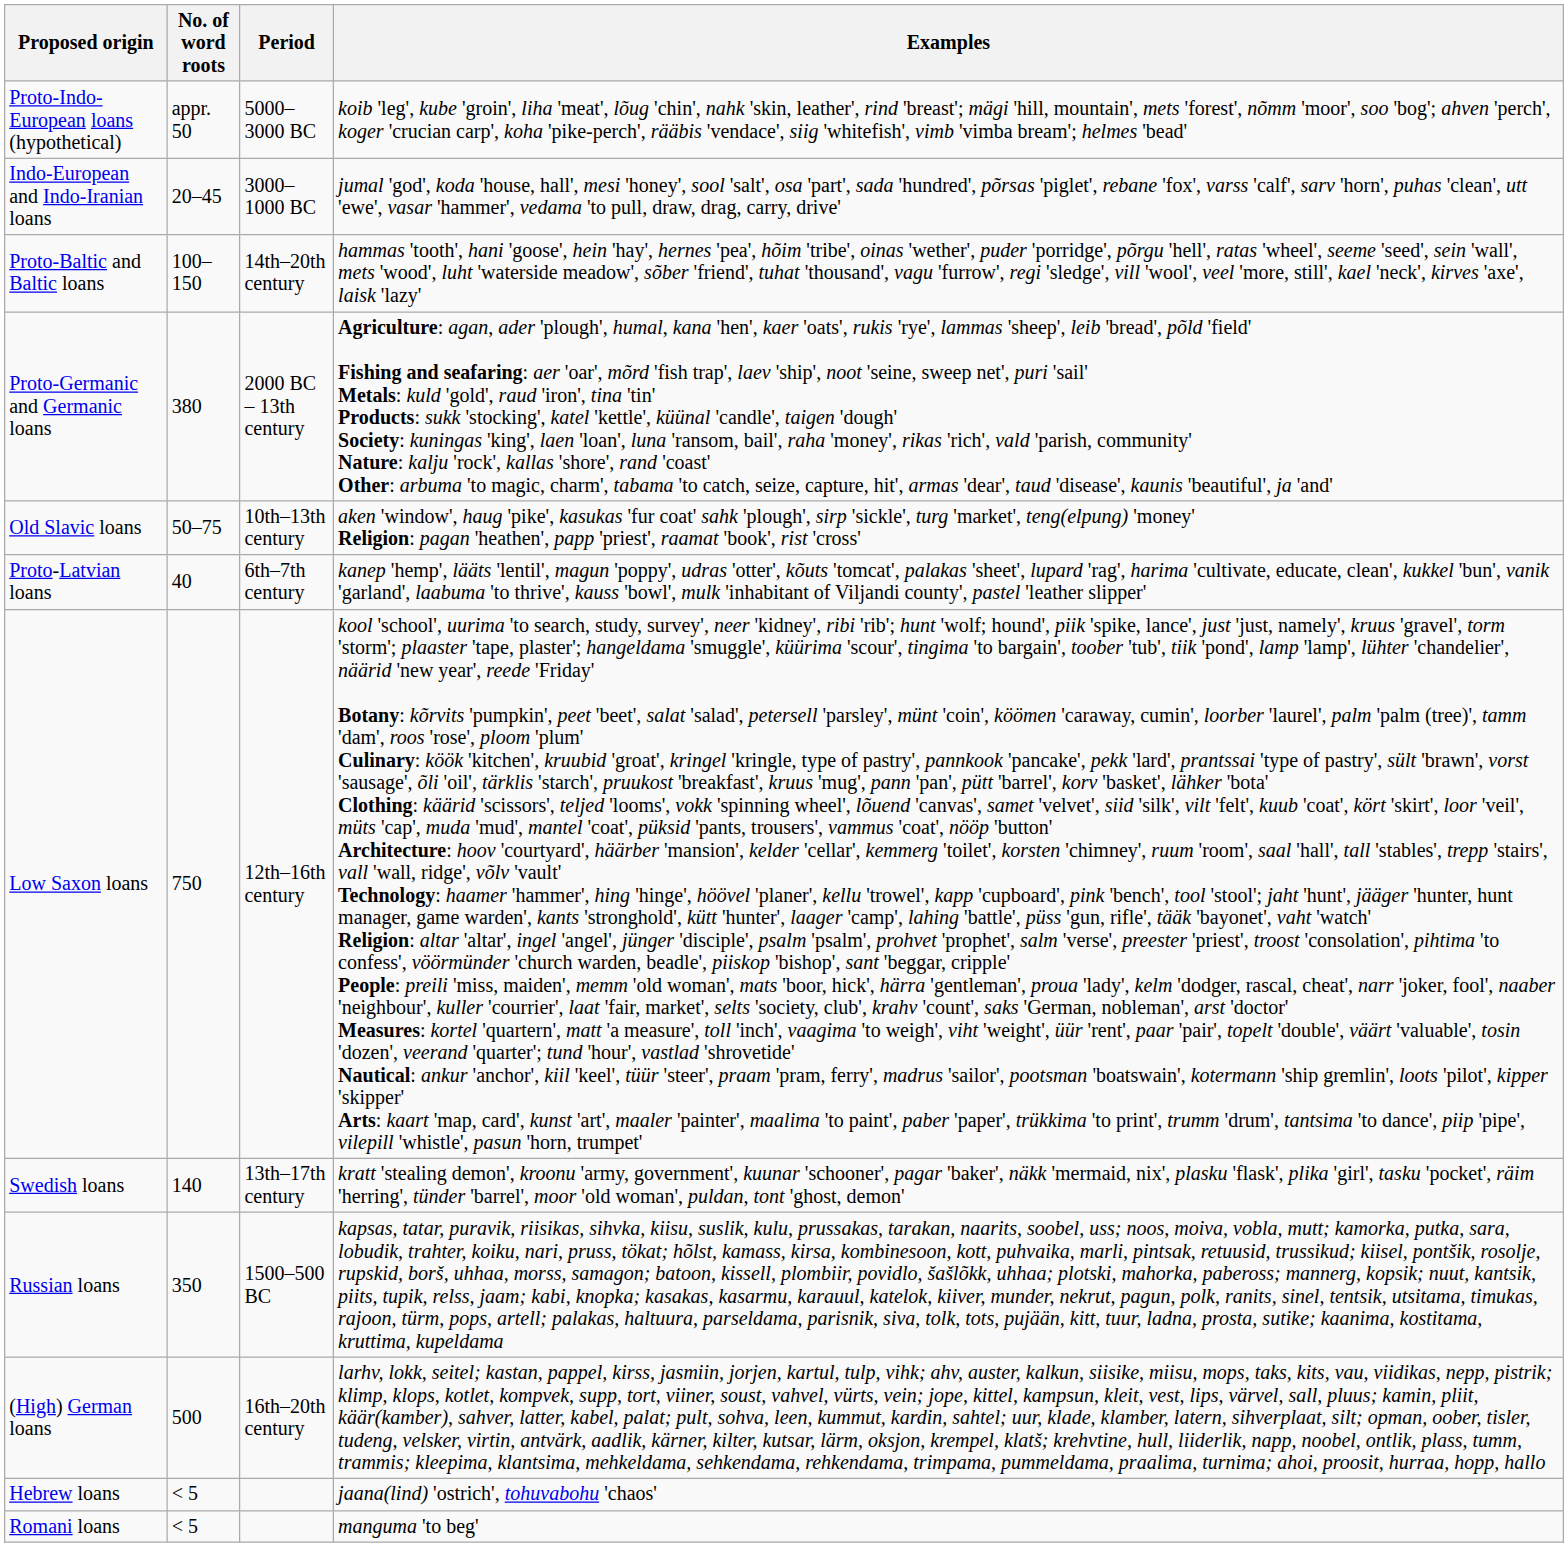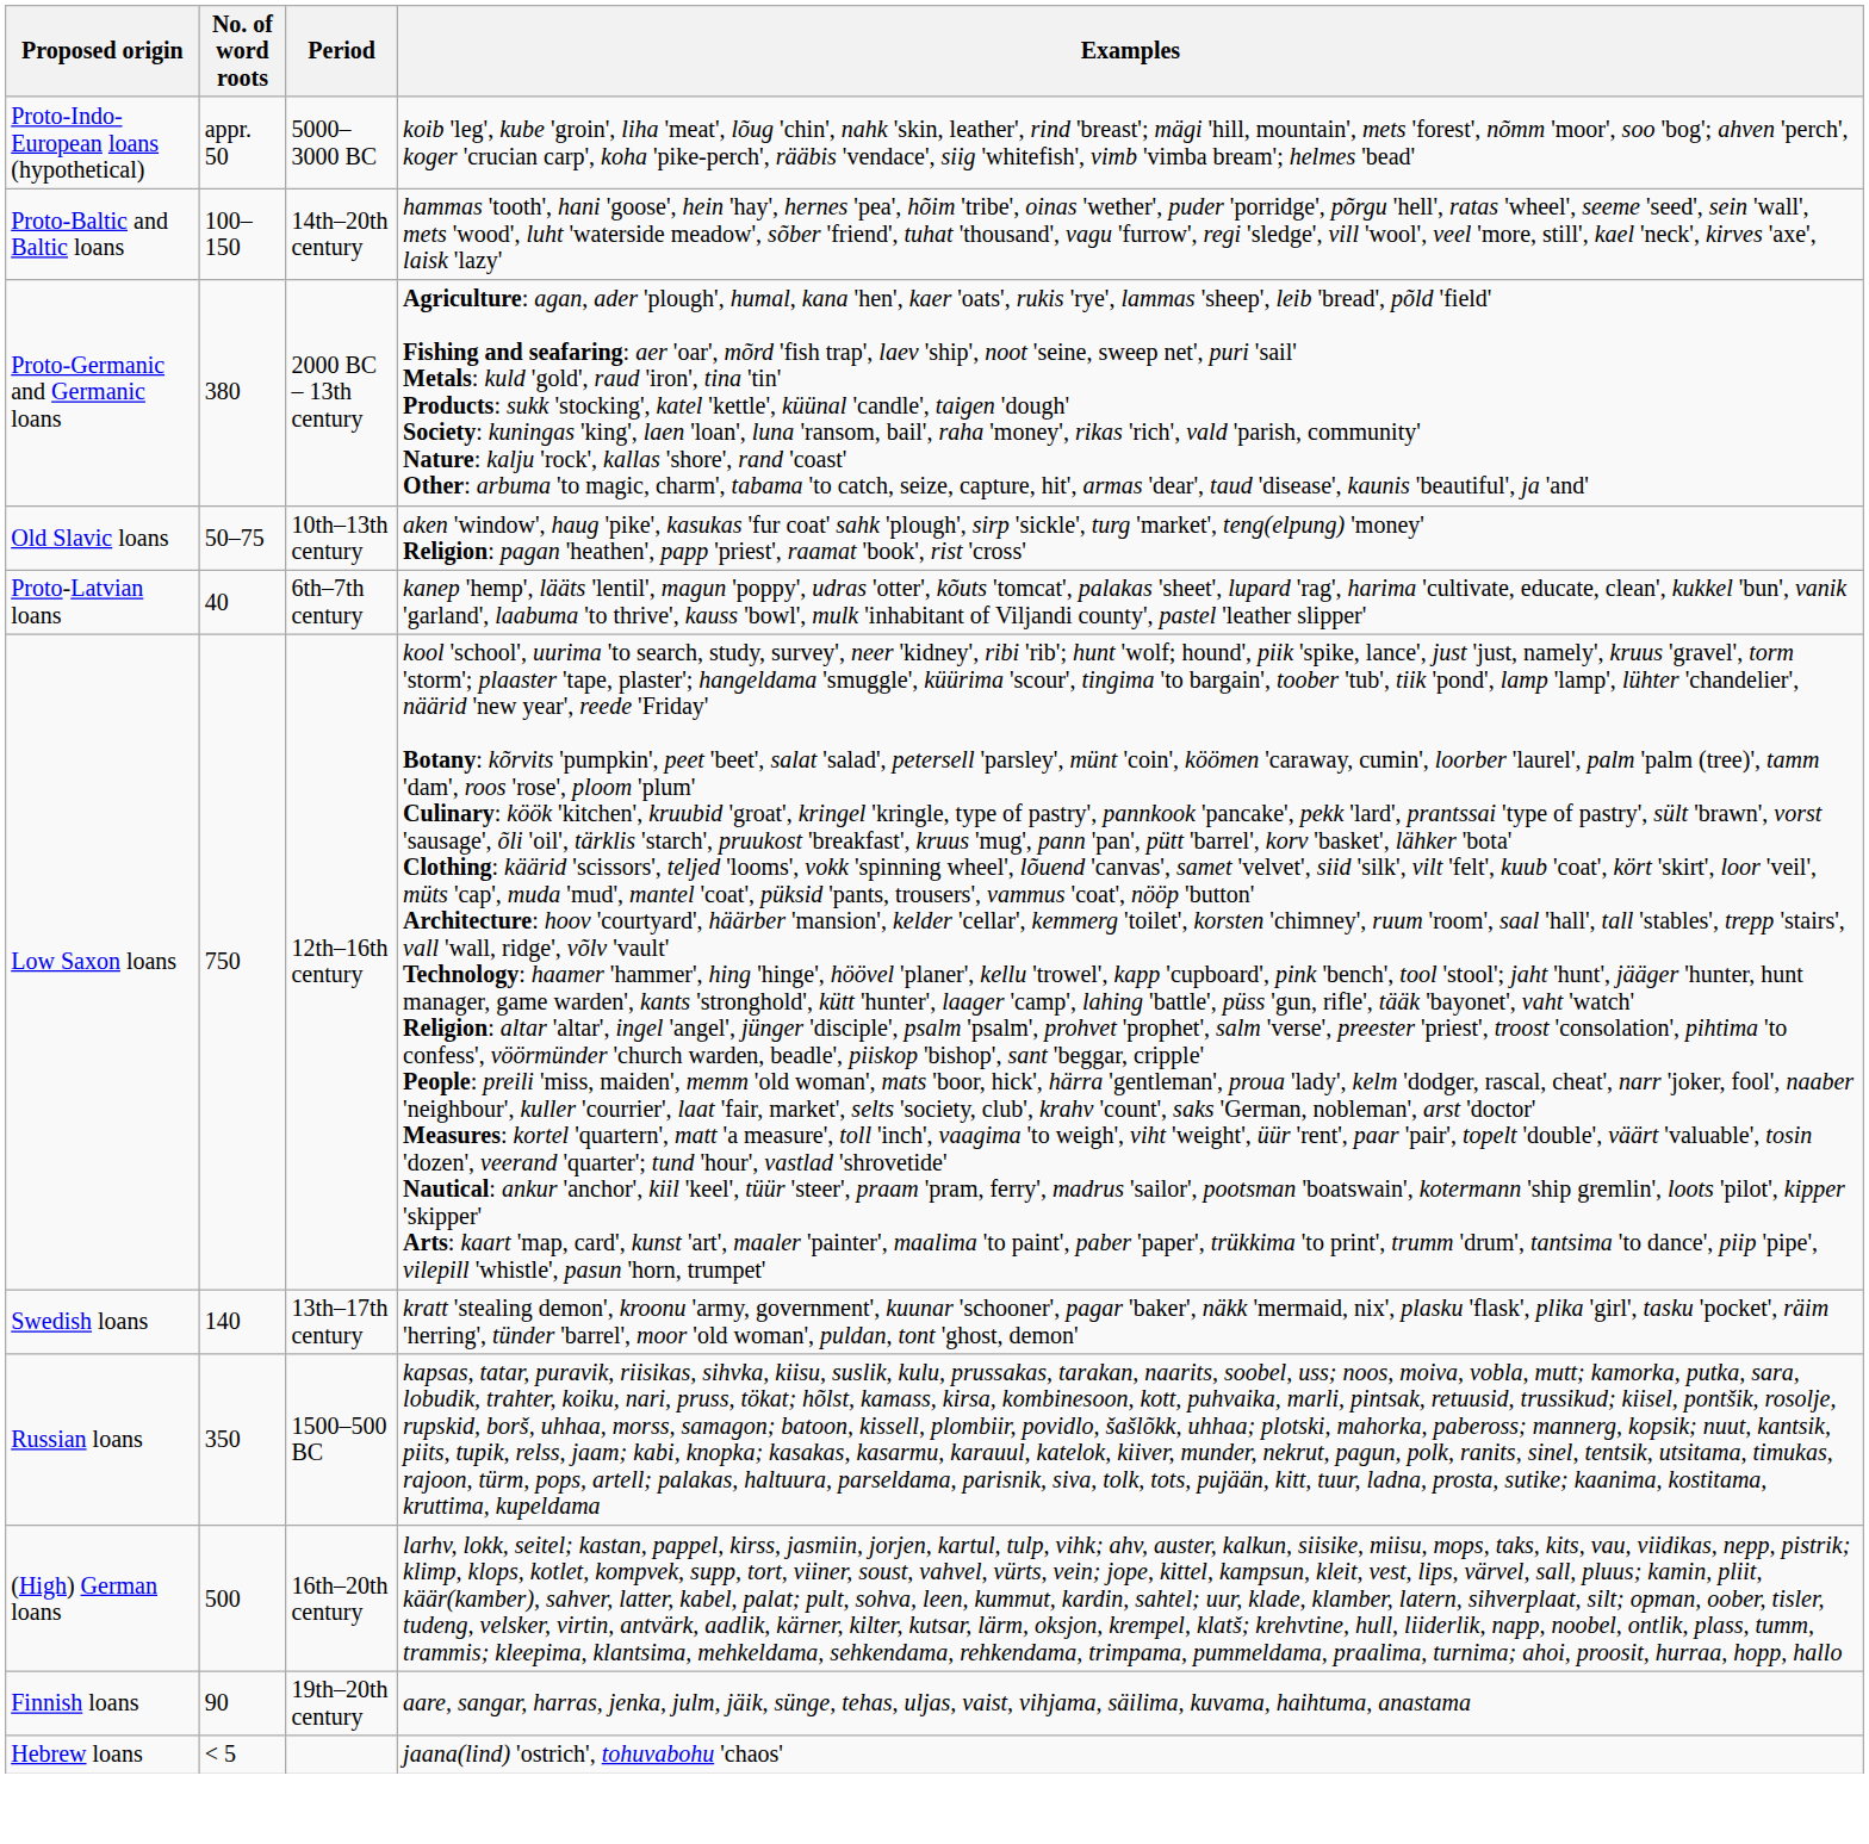- row: Indo-European and Indo-Iranian loans | 20–45 | 3000–1000 BC | jumal 'god', koda 'house, hall', mesi 'honey', sool 'salt', osa 'part', sada 'hundred', põrsas 'piglet', rebane 'fox', varss 'calf', sarv 'horn', puhas 'clean', utt 'ewe', vasar 'hammer', vedama 'to pull, draw, drag, carry, drive'
+ row: Finnish loans | 90 | 19th–20th century | aare, sangar, harras, jenka, julm, jäik, sünge, tehas, uljas, vaist, vihjama, säilima, kuvama, haihtuma, anastama
- row: Romani loans | < 5 | manguma 'to beg'
